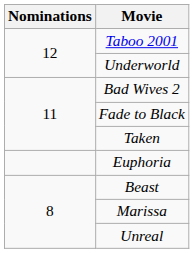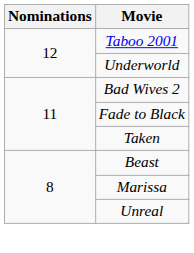- row: Euphoria
